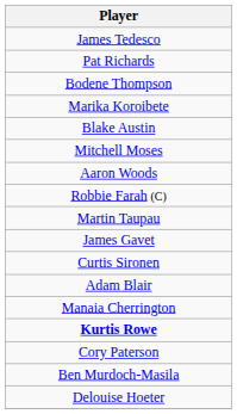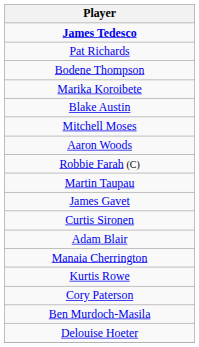row 2 | column 1: normal -> bold
row 15 | column 1: bold -> normal
